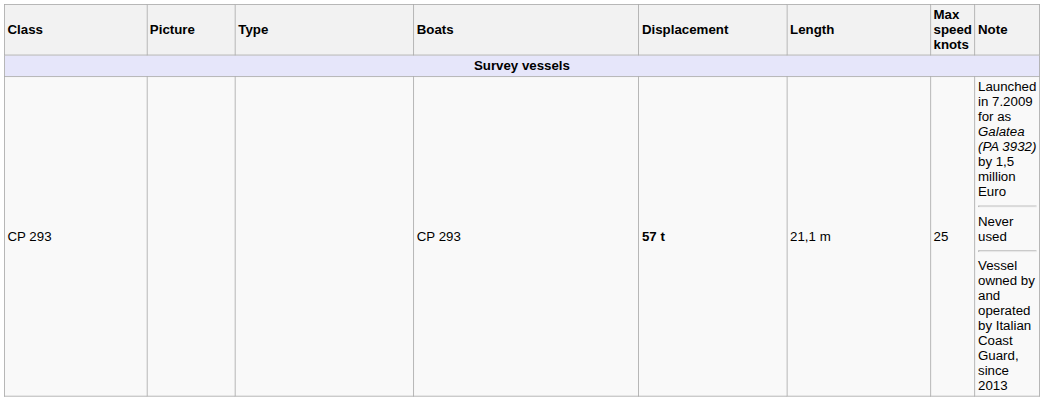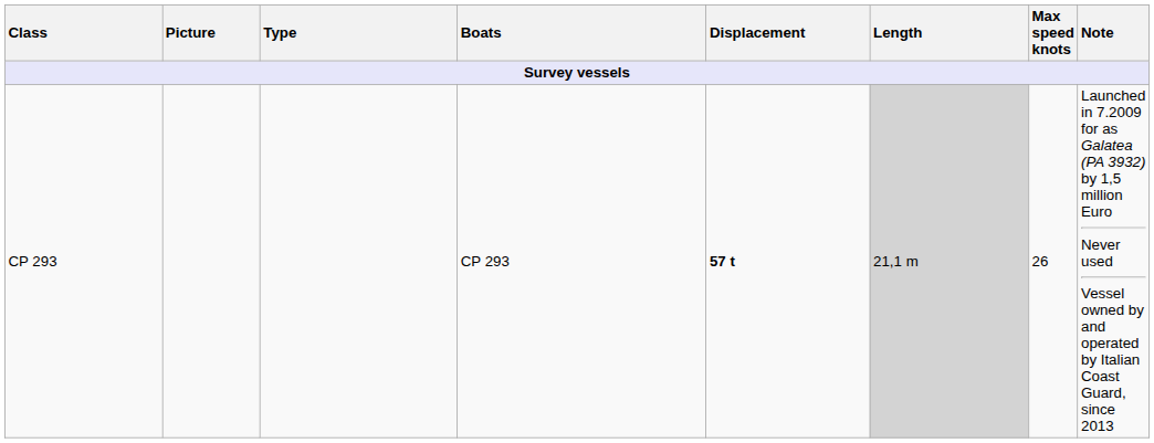row 3 | Length: no background -> lightgrey background
row 3 | Max speed knots: 25 -> 26
